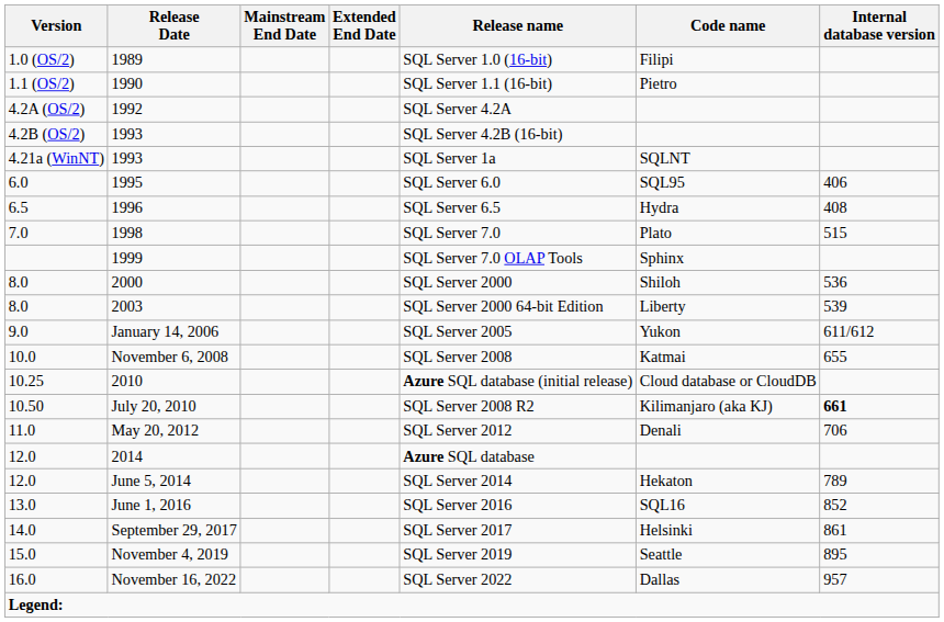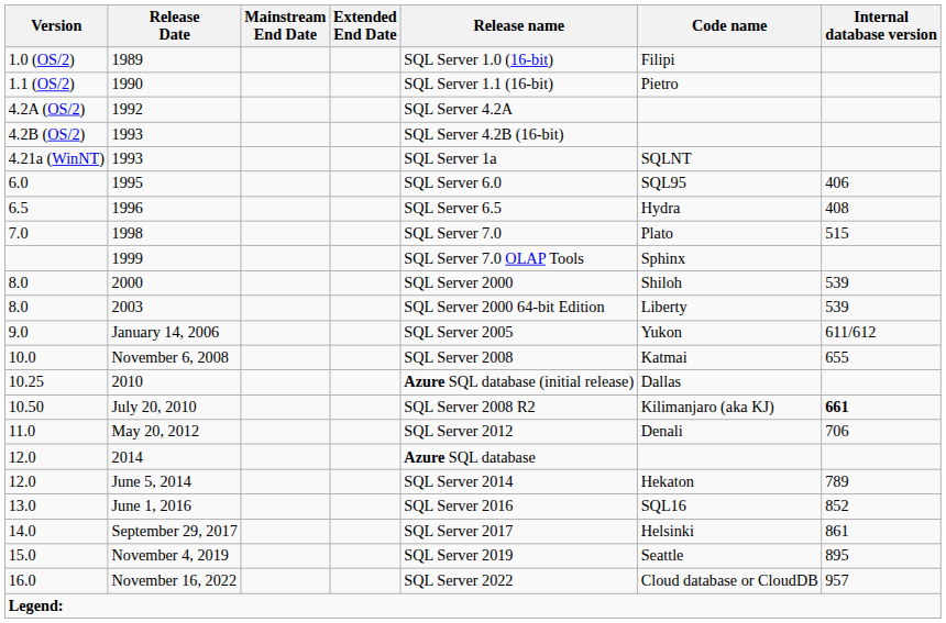2000 | Internal database version: 536 -> 539
2010 | Code name: Cloud database or CloudDB -> Dallas
November 16, 2022 | Code name: Dallas -> Cloud database or CloudDB
